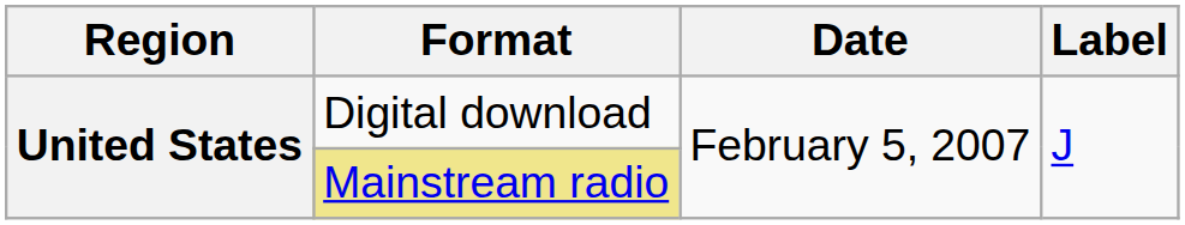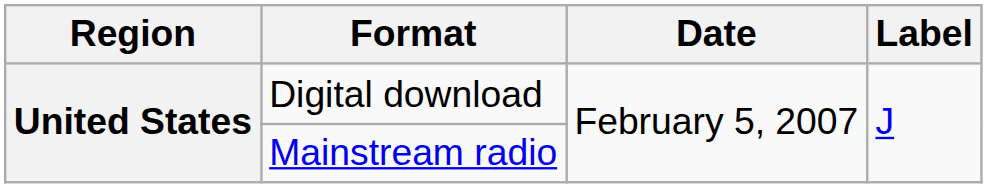Mainstream radio | Format: khaki background -> no background
